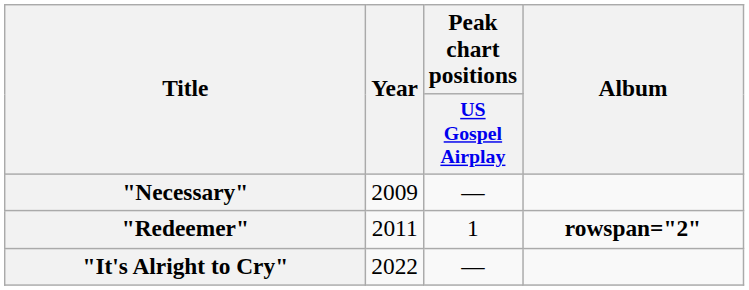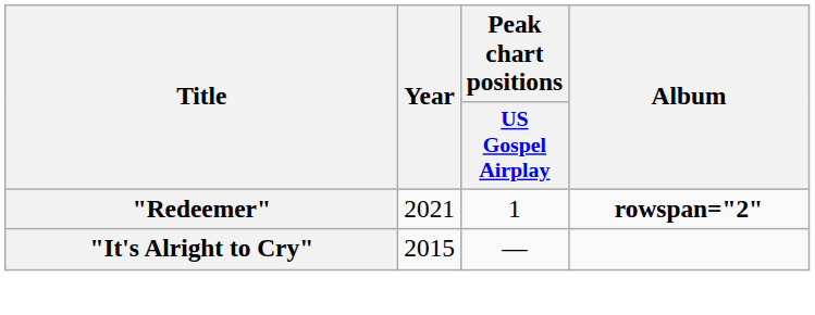- row: "Necessary" | 2009 | —
"Redeemer" | Year: 2011 -> 2021
"It's Alright to Cry" | Year: 2022 -> 2015
